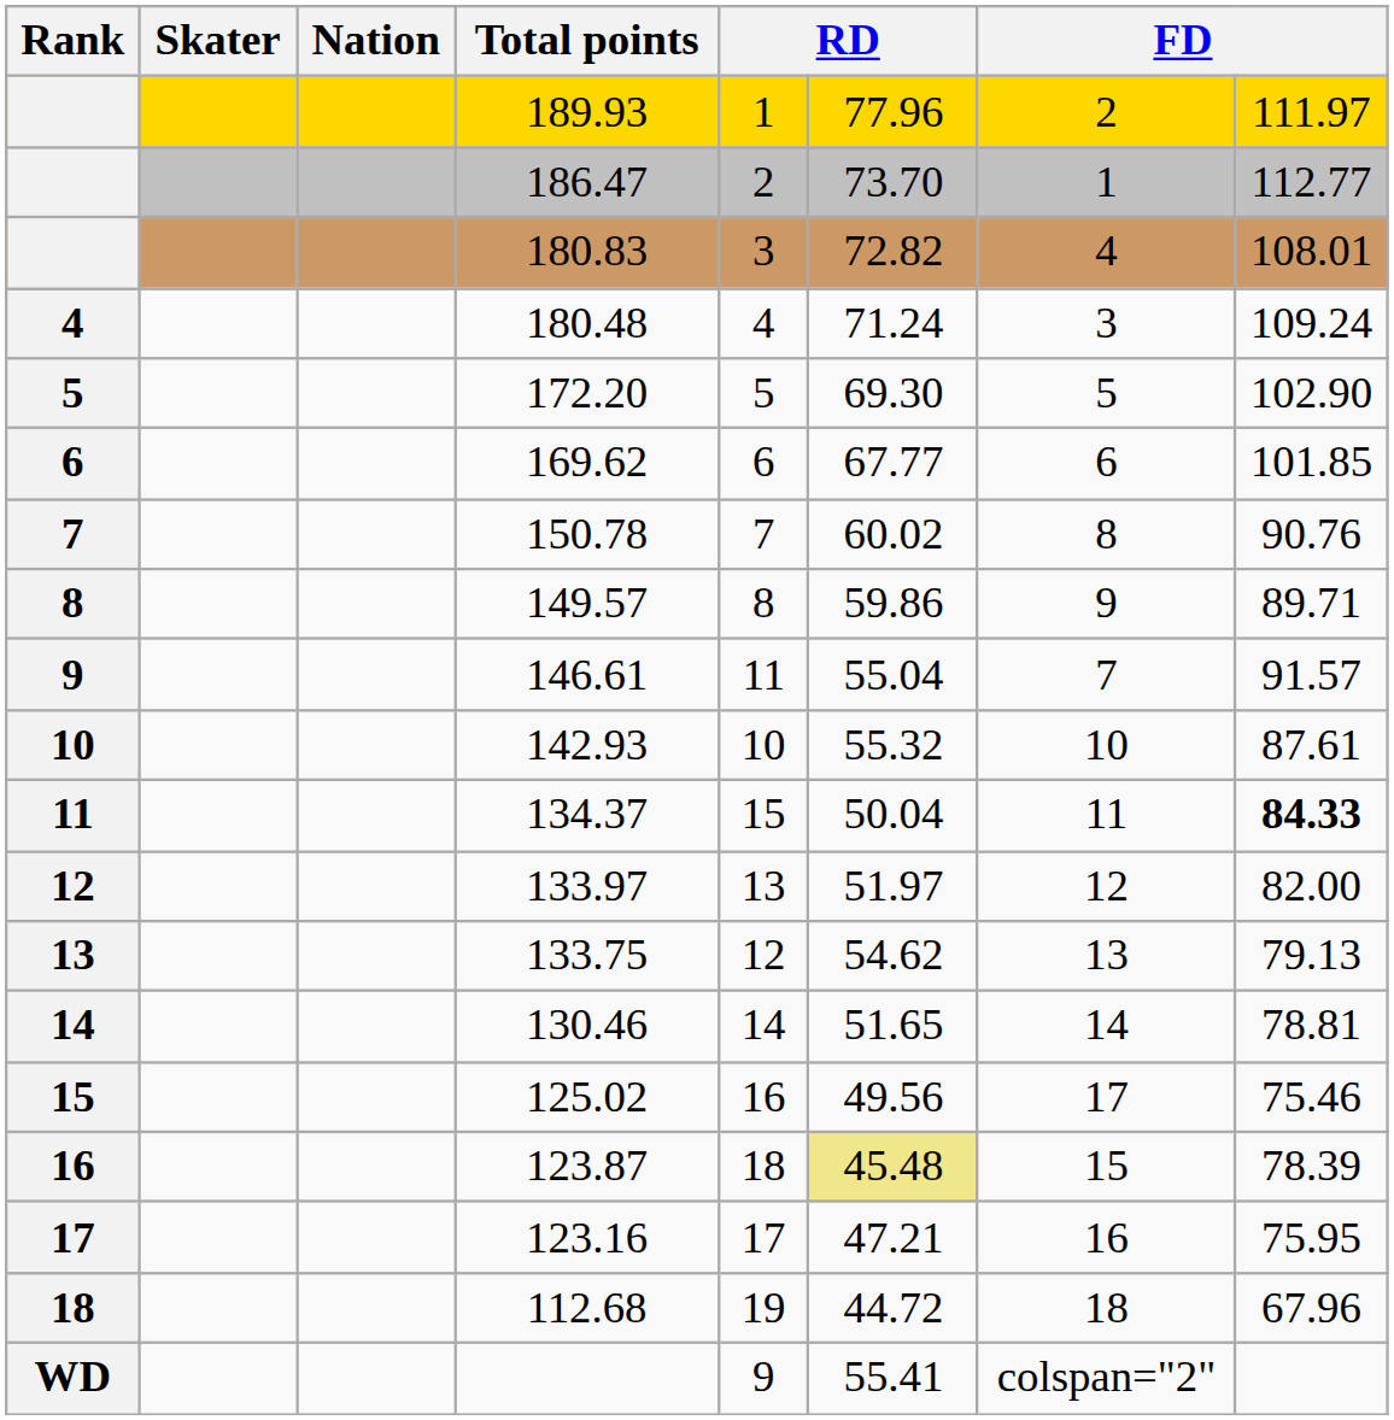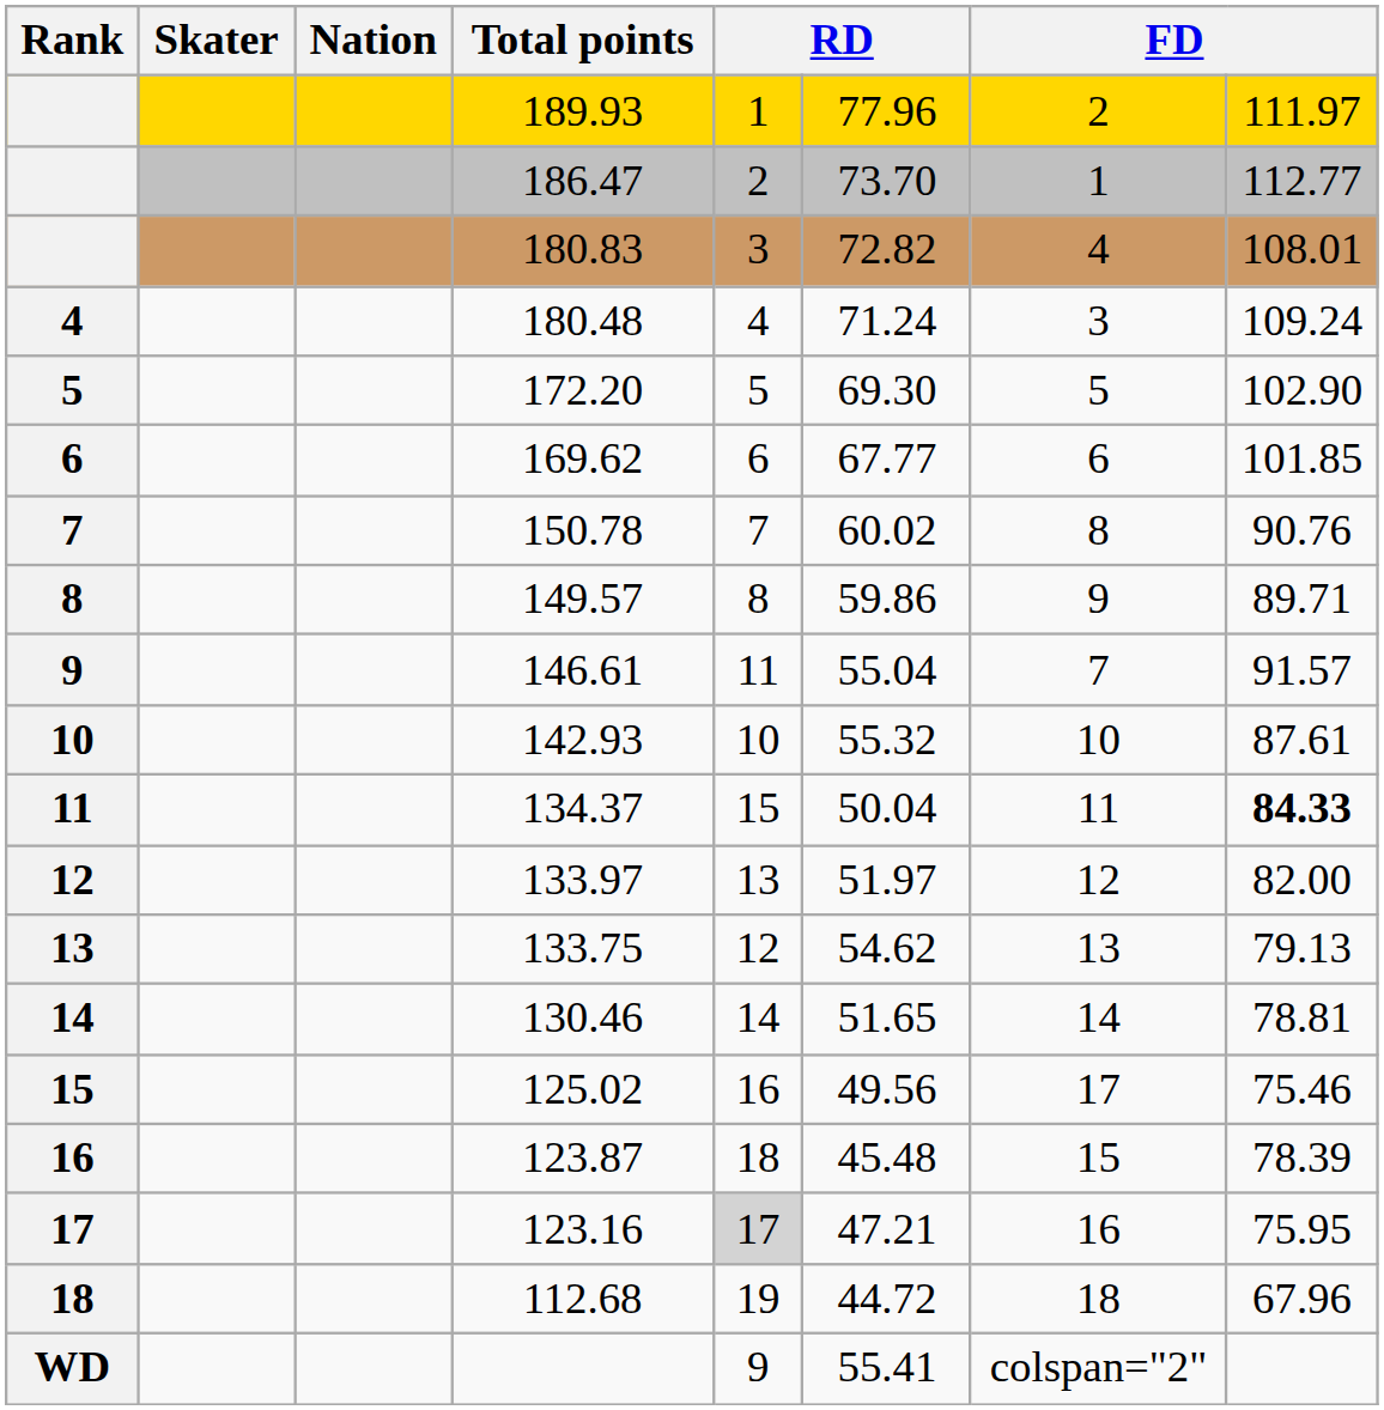123.87 | column 6: khaki background -> no background
123.16 | column 5: no background -> lightgrey background
